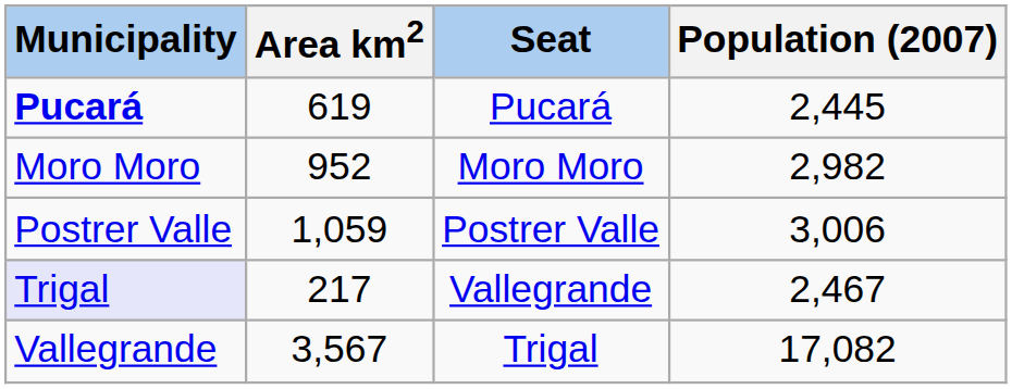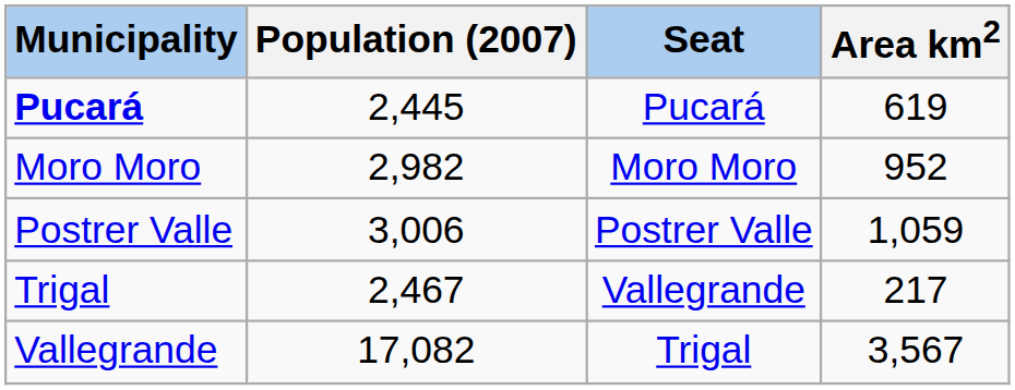columns swapped: Area km2 <-> Population (2007)
row 5 | Municipality: lavender background -> no background
